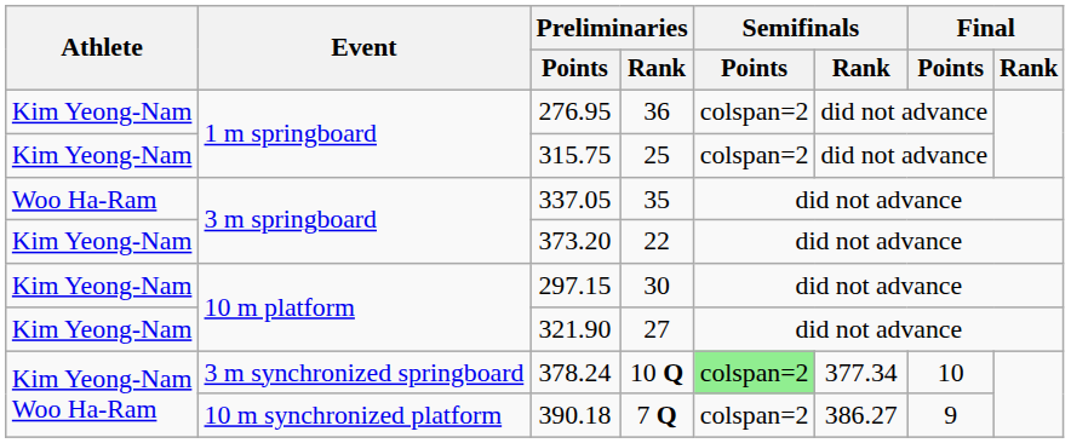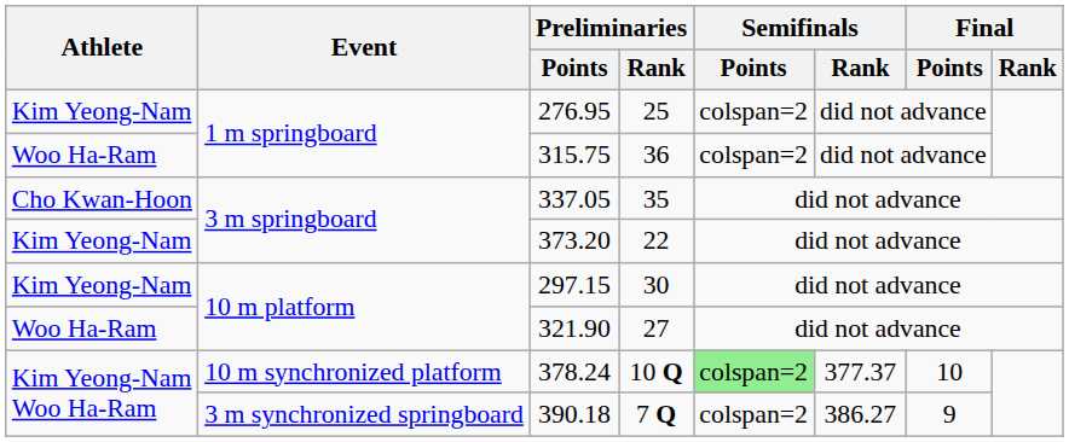276.95 | Preliminaries / Rank: 36 -> 25
315.75 | Athlete: Kim Yeong-Nam -> Woo Ha-Ram
315.75 | Preliminaries / Rank: 25 -> 36
337.05 | Athlete: Woo Ha-Ram -> Cho Kwan-Hoon
321.90 | Athlete: Kim Yeong-Nam -> Woo Ha-Ram
378.24 | Event: 3 m synchronized springboard -> 10 m synchronized platform
378.24 | Semifinals / Rank: 377.34 -> 377.37
390.18 | Event: 10 m synchronized platform -> 3 m synchronized springboard
